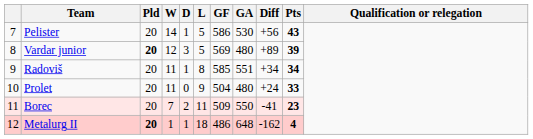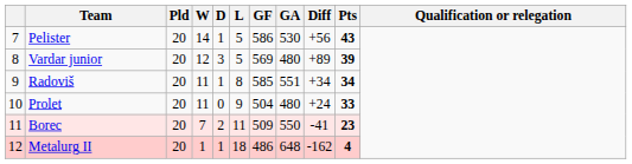Vardar junior | Pld: bold -> normal
Metalurg II | Pld: bold -> normal
